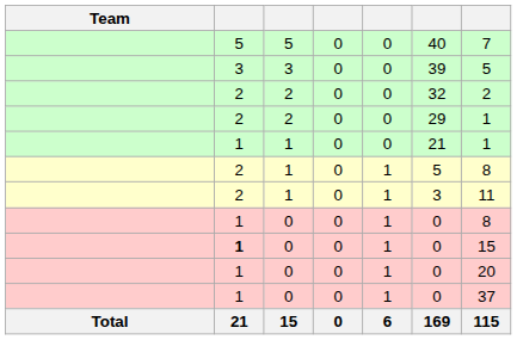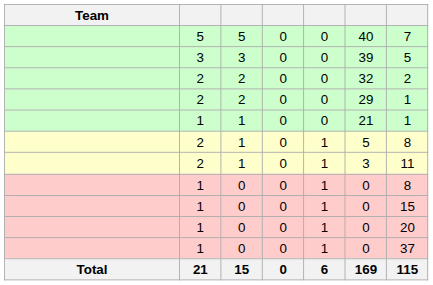row 10 | column 2: bold -> normal
